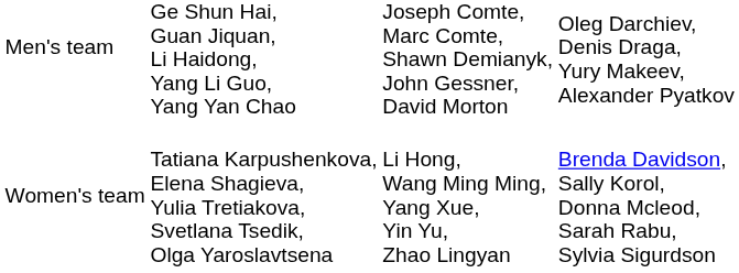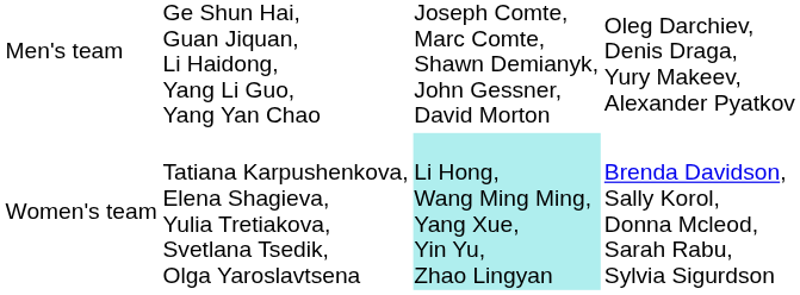Women's team | column 3: no background -> paleturquoise background
